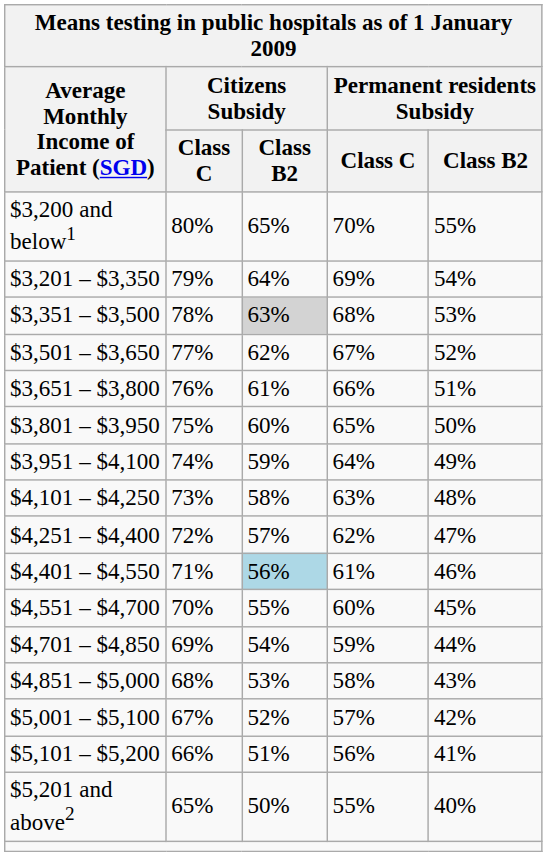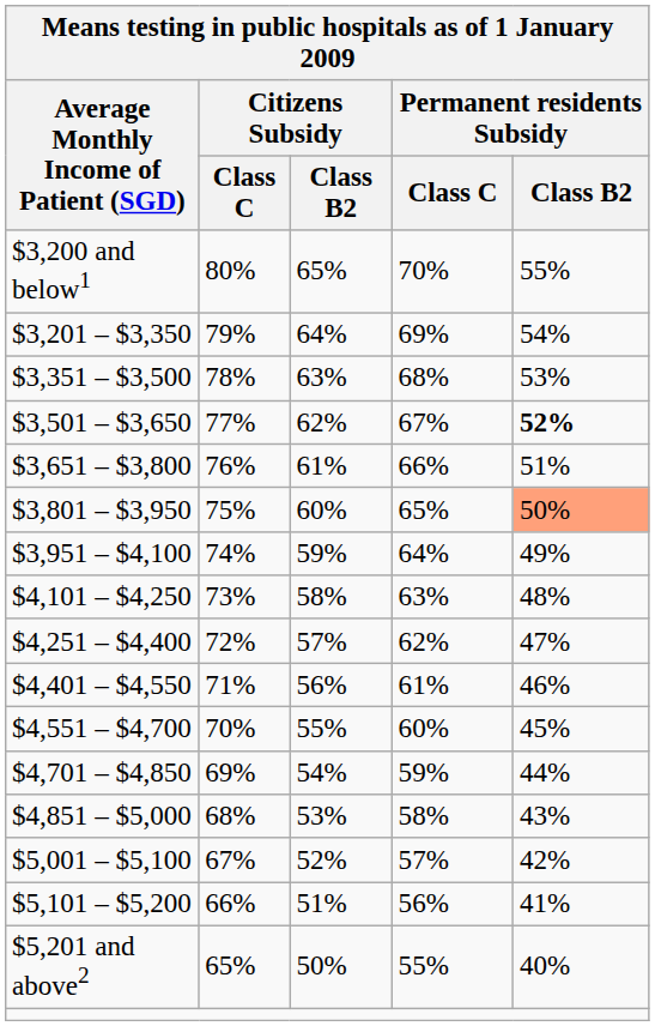$3,351 – $3,500 | Citizens Subsidy / Class B2: lightgrey background -> no background
$3,501 – $3,650 | Permanent residents Subsidy / Class B2: normal -> bold
$3,801 – $3,950 | Permanent residents Subsidy / Class B2: no background -> lightsalmon background
$4,401 – $4,550 | Citizens Subsidy / Class B2: lightblue background -> no background
